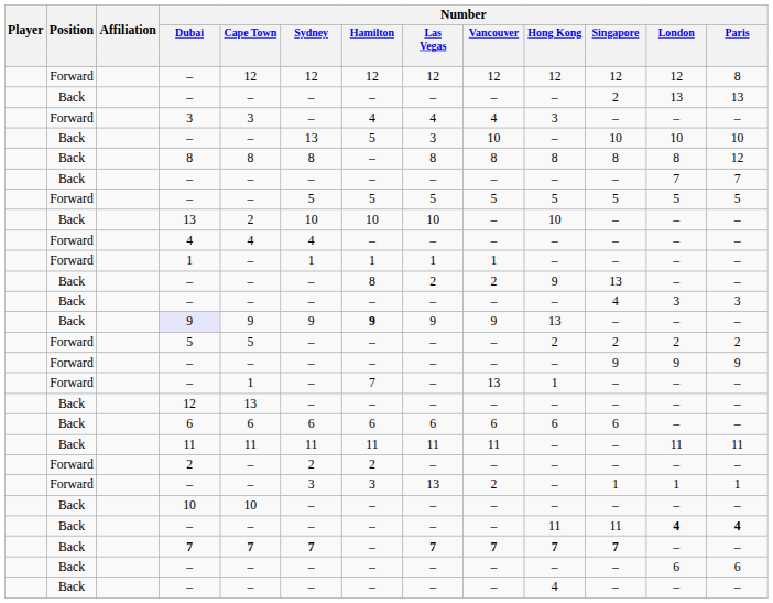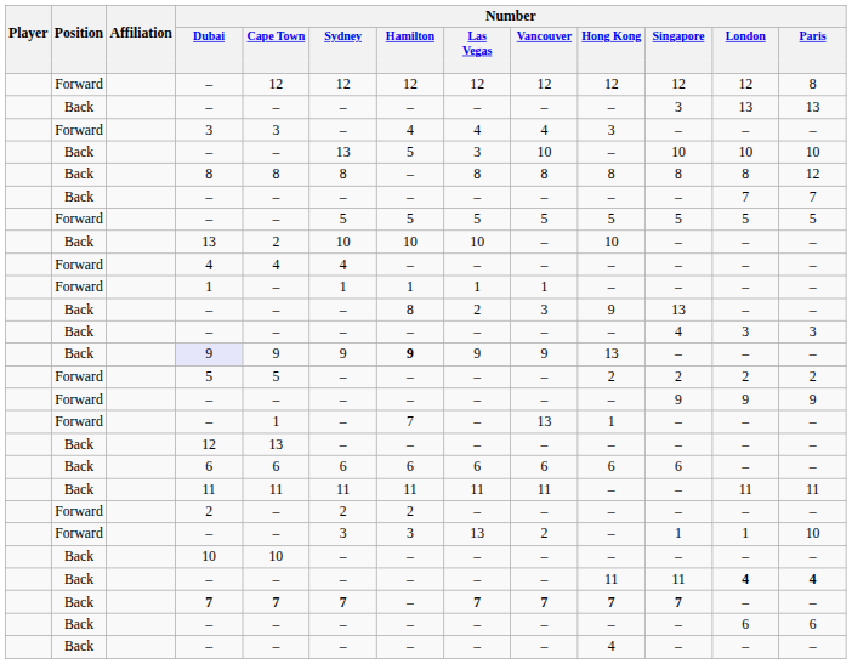row 5 | Number / Singapore: 2 -> 3
row 14 | Number / Vancouver: 2 -> 3
row 24 | Number / Paris: 1 -> 10
